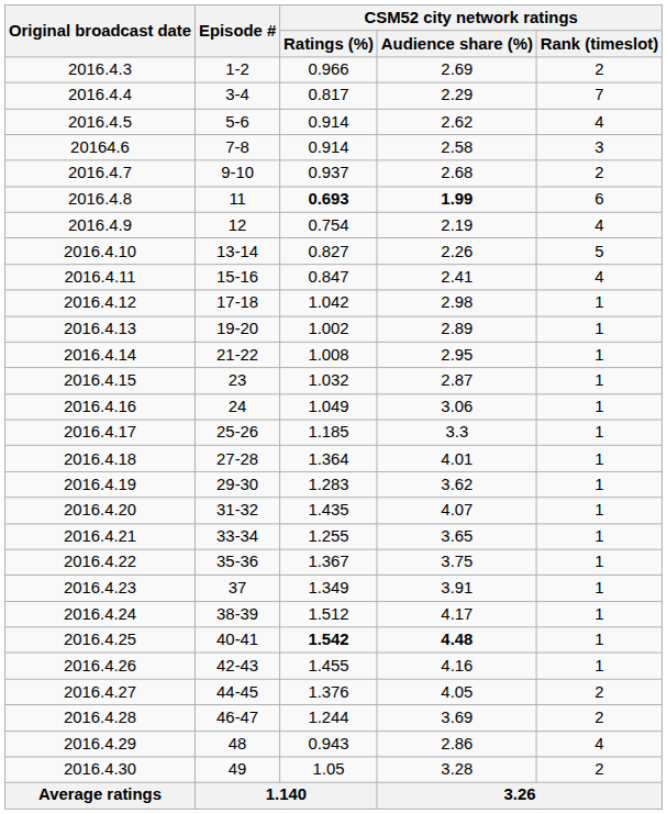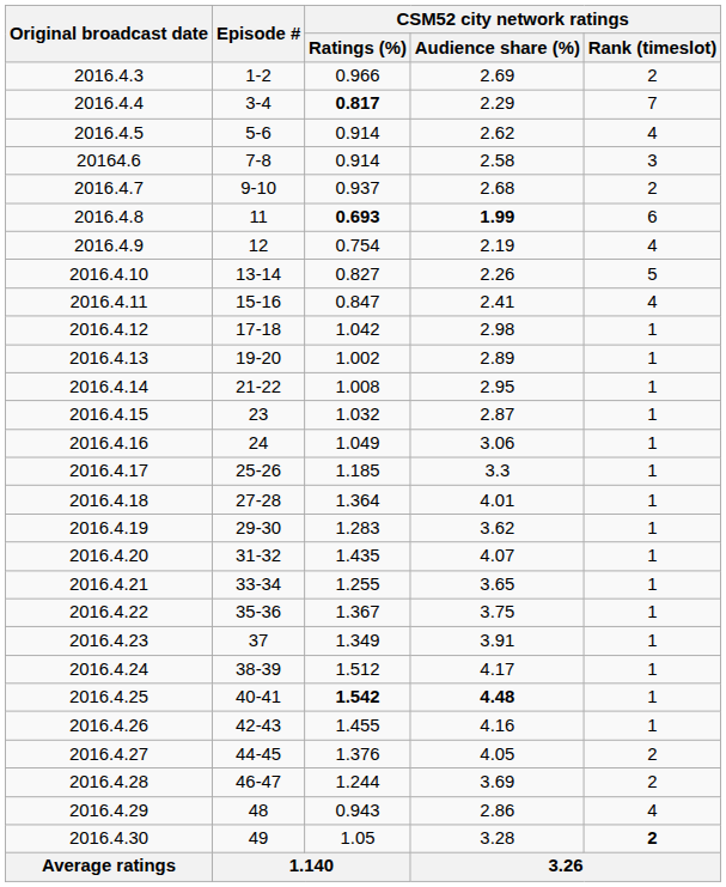2016.4.4 | CSM52 city network ratings / Ratings (%): normal -> bold
2016.4.30 | CSM52 city network ratings / Rank (timeslot): normal -> bold
